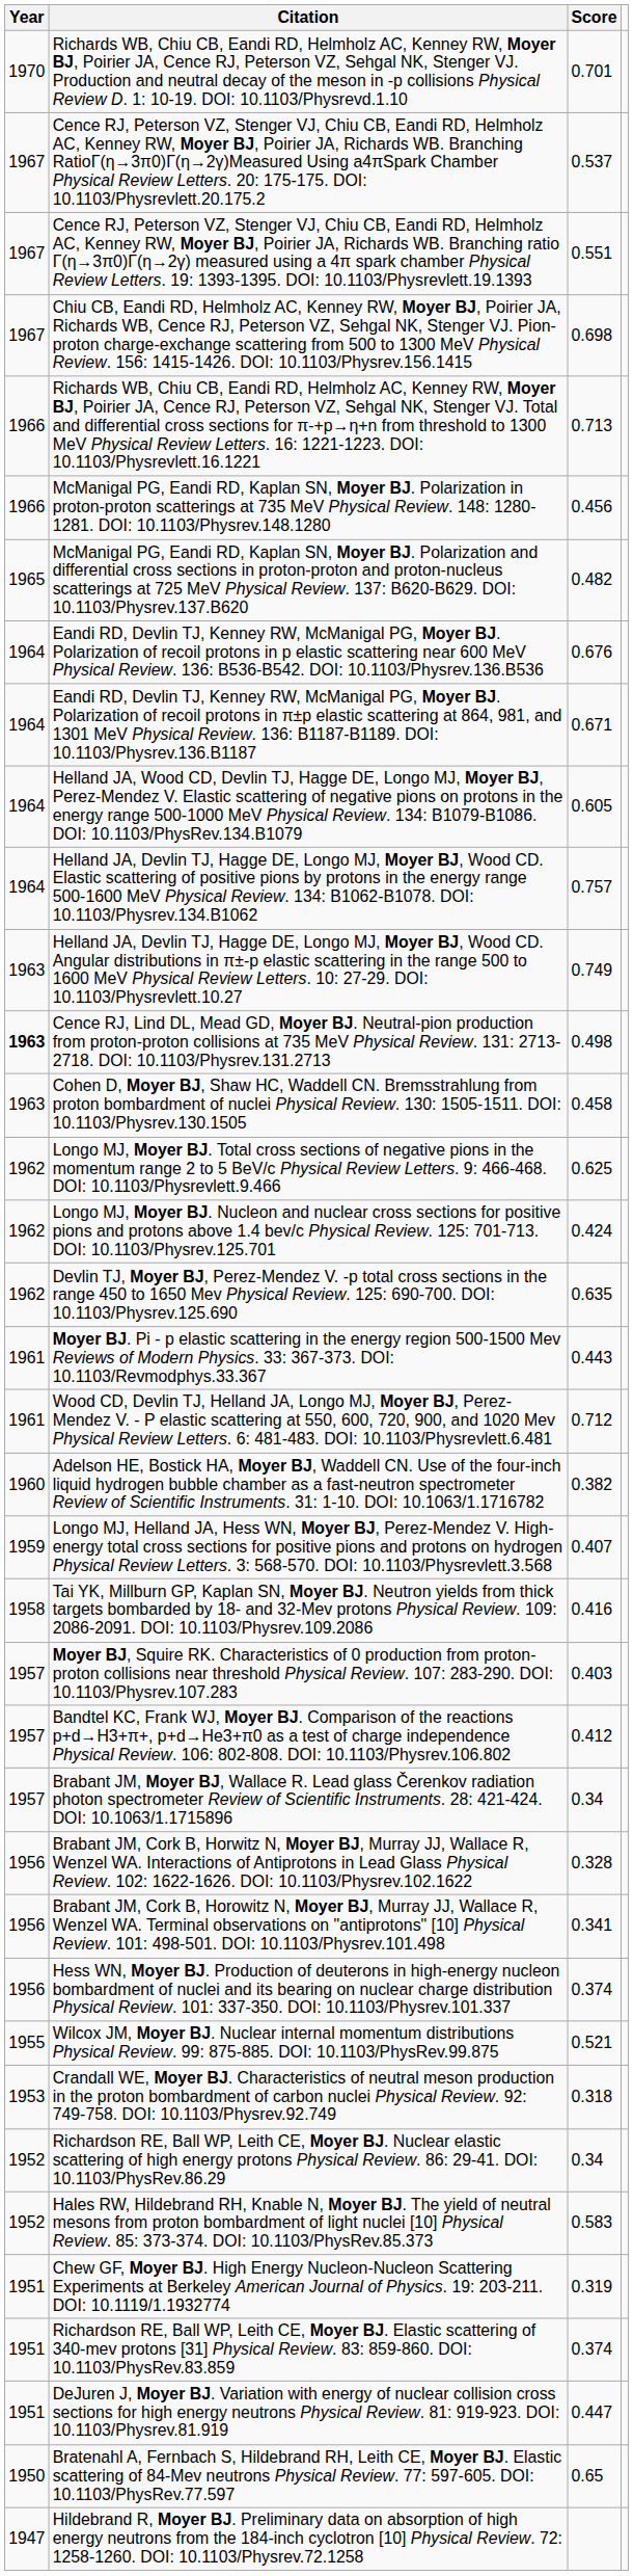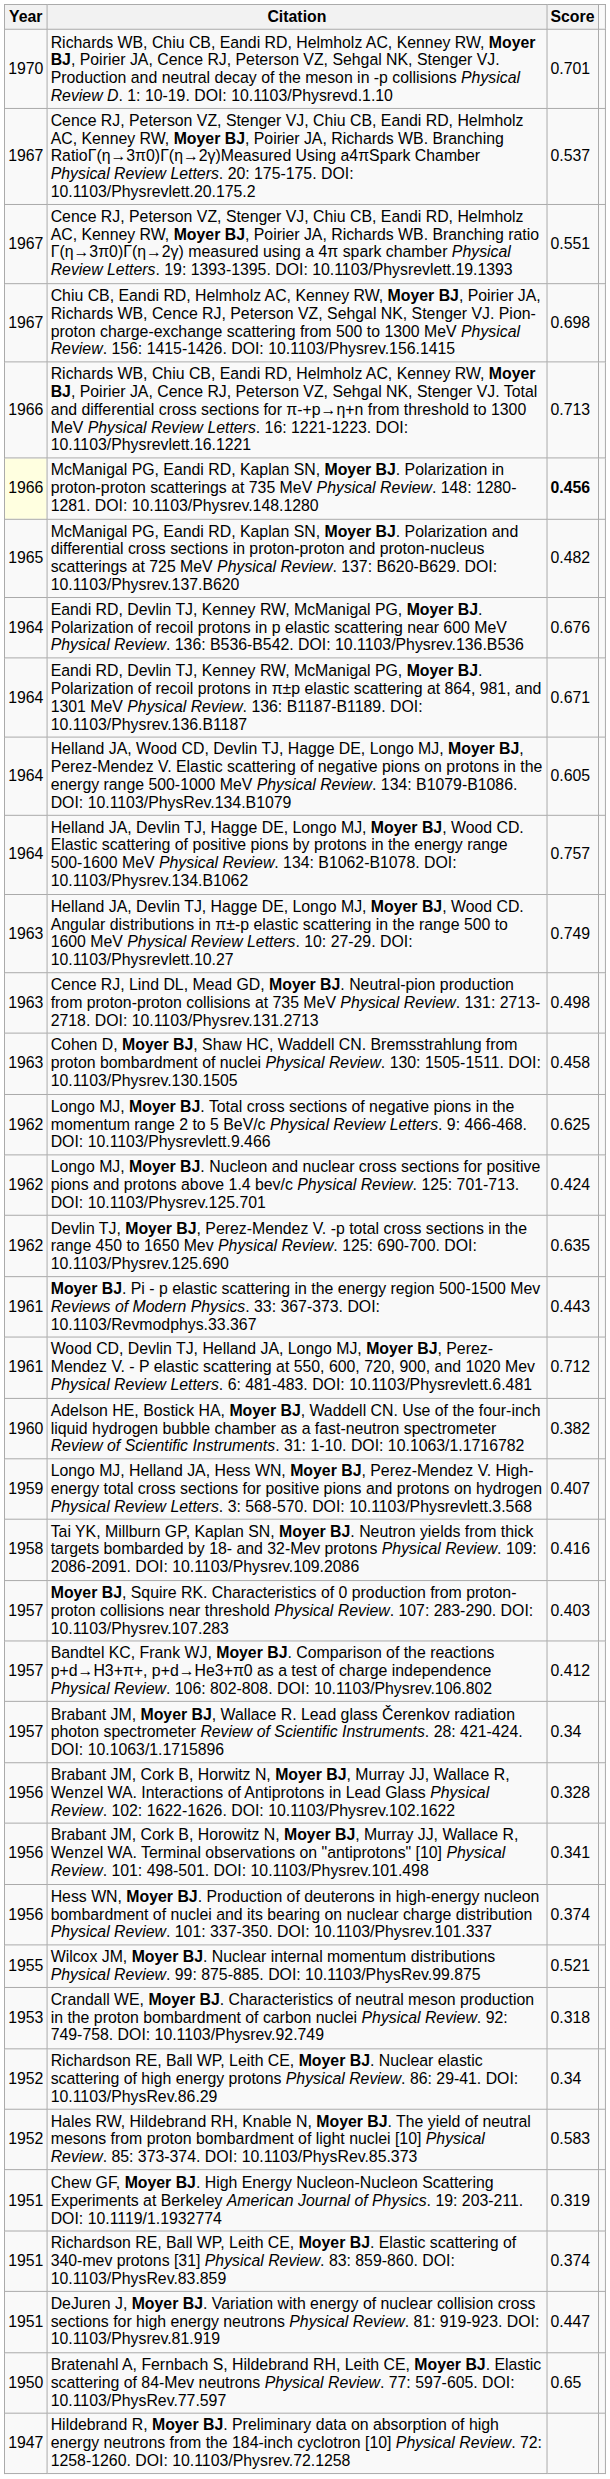row 7 | Year: no background -> lightyellow background
row 7 | Score: normal -> bold
row 14 | Year: bold -> normal
